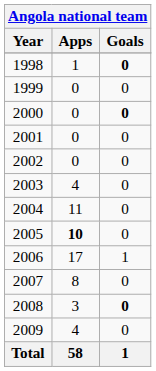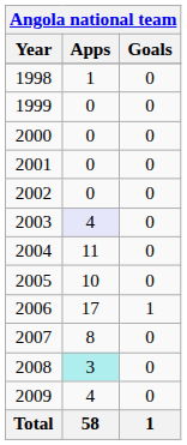1998 | Goals: bold -> normal
2000 | Goals: bold -> normal
2003 | Apps: no background -> lavender background
2005 | Apps: bold -> normal
2008 | Apps: no background -> paleturquoise background
2008 | Goals: bold -> normal
